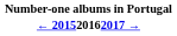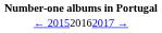row 2 | column 1: bold -> normal
